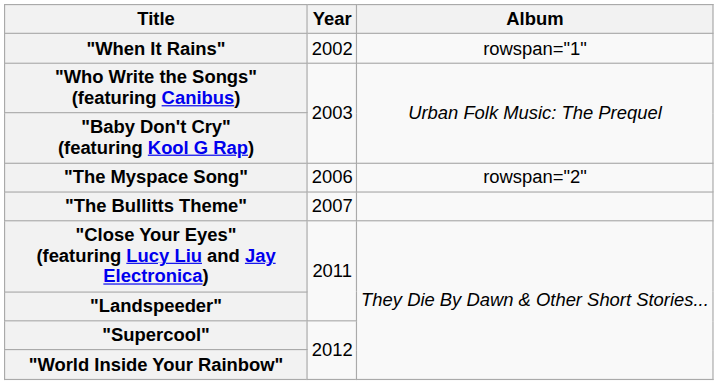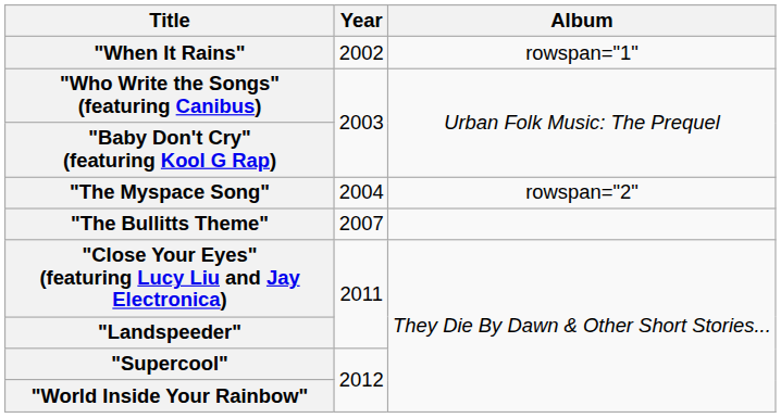"The Myspace Song" | Year: 2006 -> 2004
